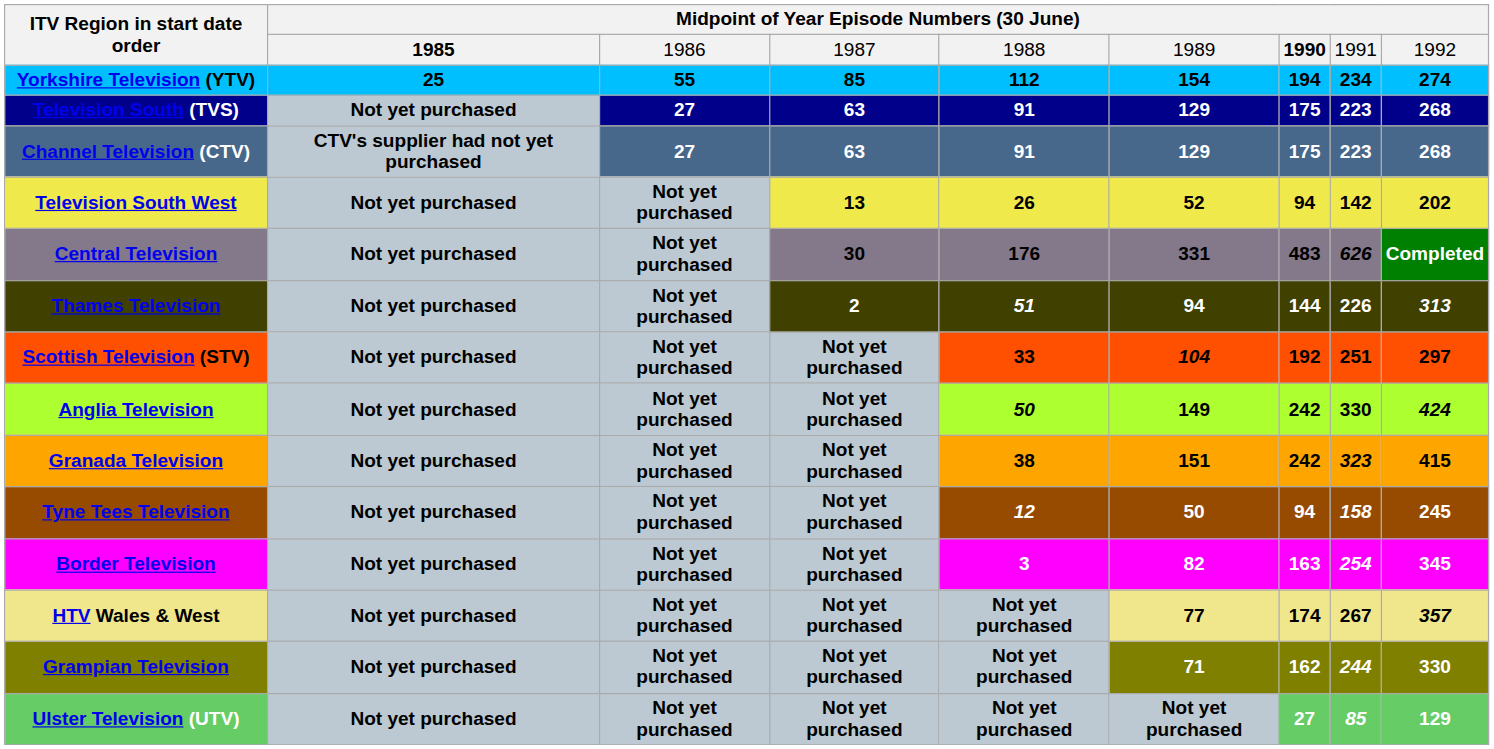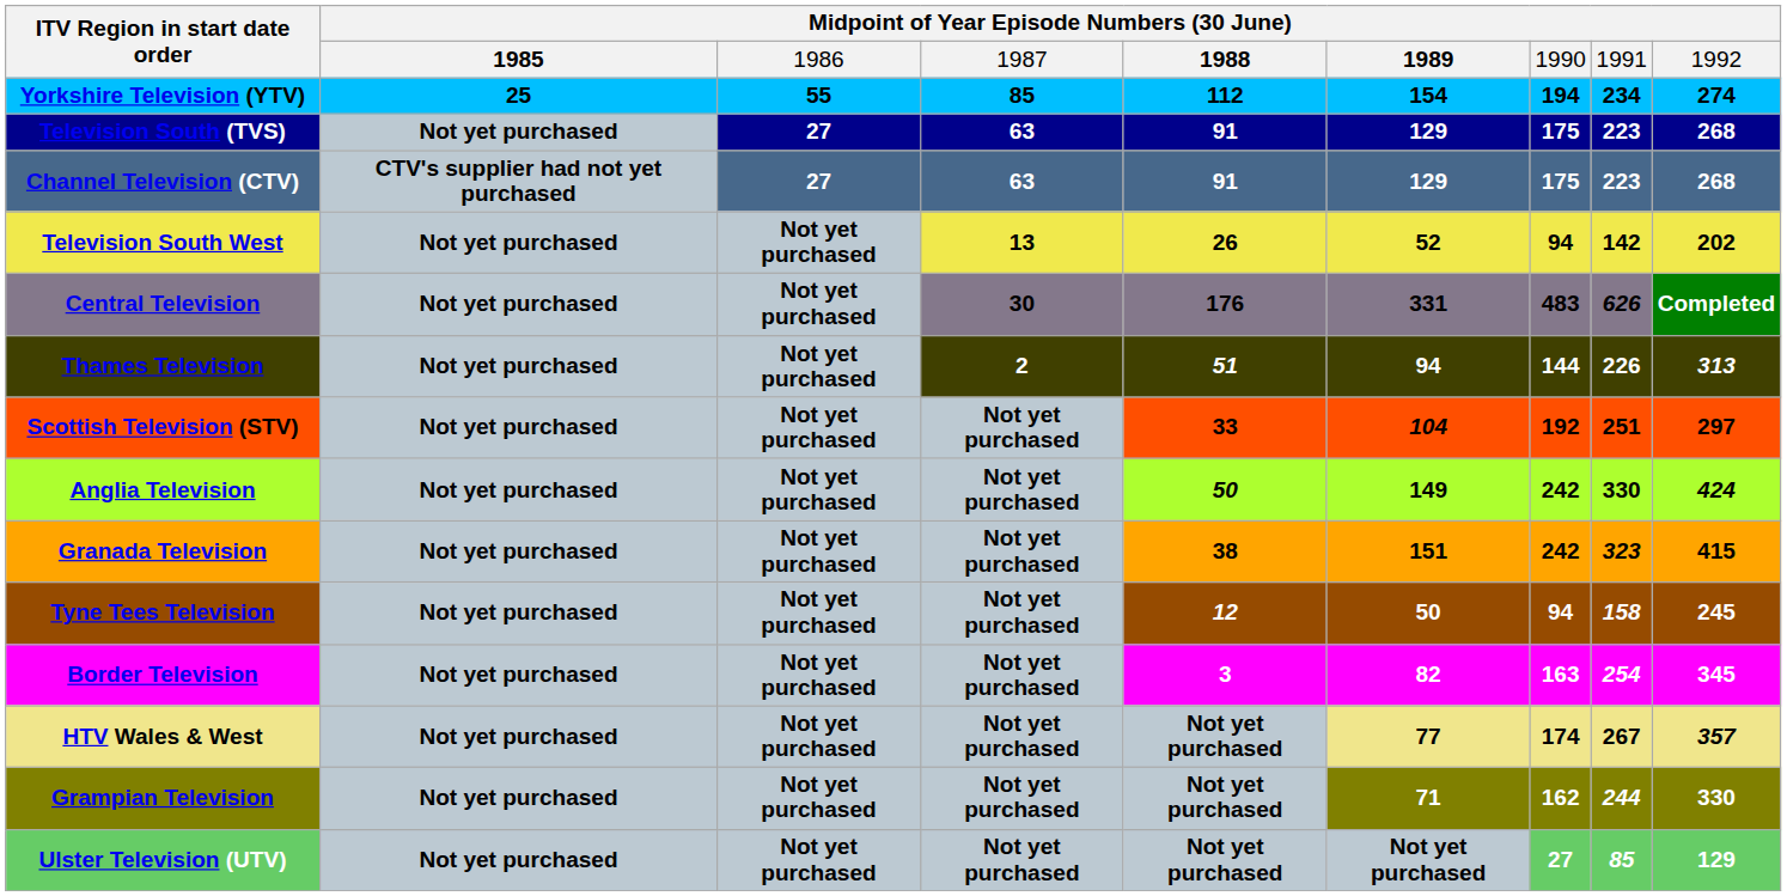row 2 | column 5: normal -> bold
row 2 | column 6: normal -> bold
row 2 | column 7: bold -> normal
